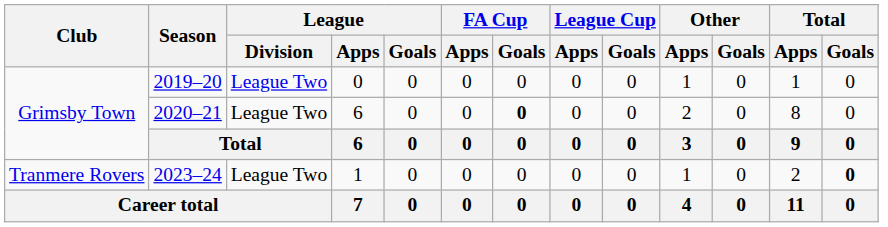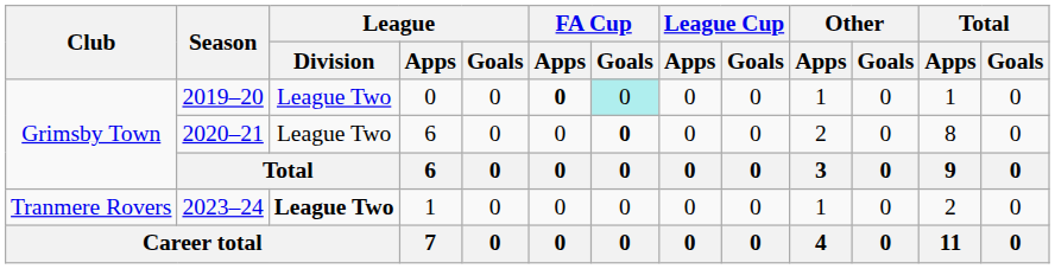2019–20 | FA Cup / Apps: normal -> bold
2019–20 | FA Cup / Goals: no background -> paleturquoise background
2023–24 | League / Division: normal -> bold
2023–24 | Total / Goals: bold -> normal
